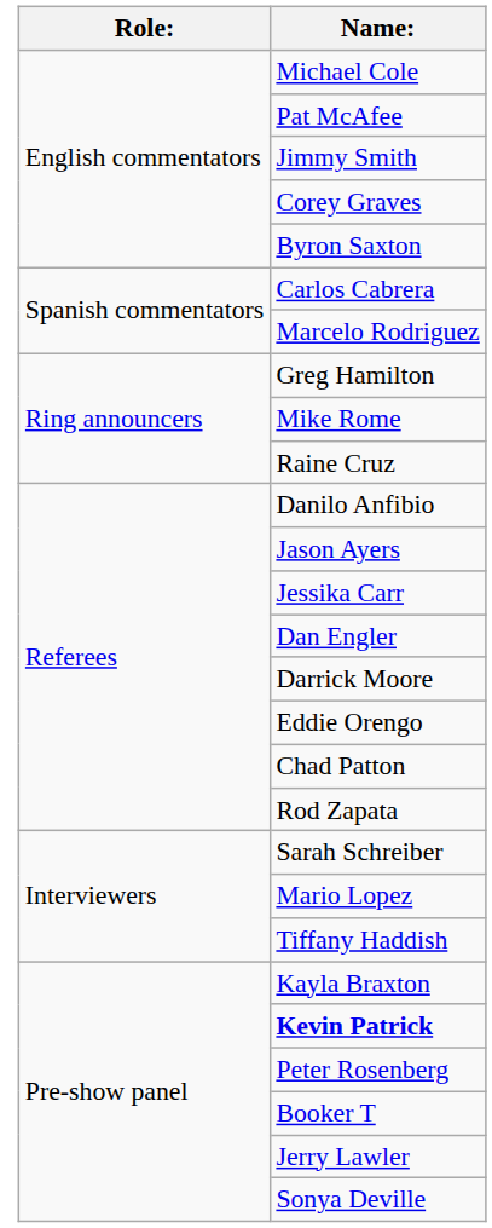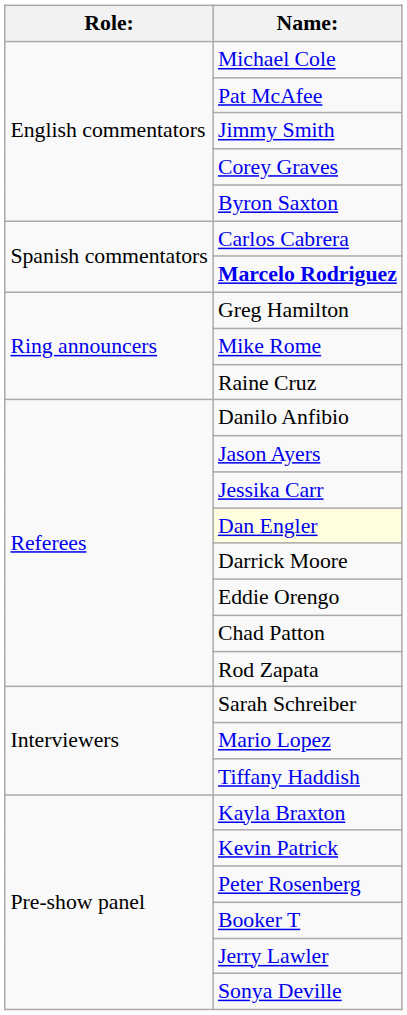Marcelo Rodriguez | Name:: normal -> bold
Dan Engler | Name:: no background -> lightyellow background
Kevin Patrick | Name:: bold -> normal
